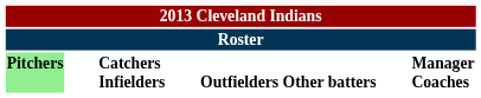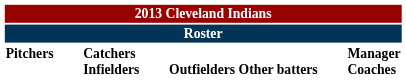Pitchers | column 1: lightgreen background -> no background
